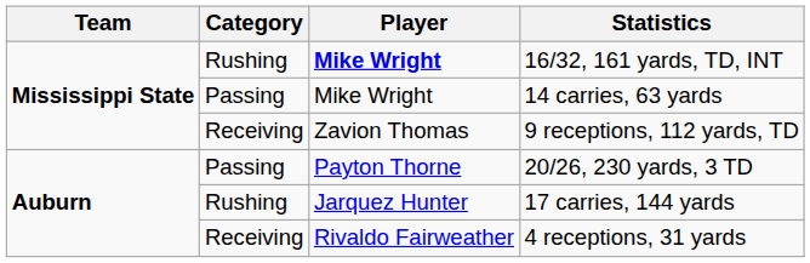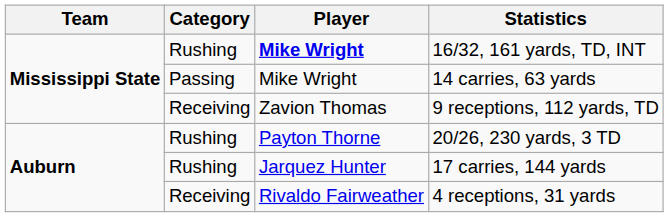20/26, 230 yards, 3 TD | Category: Passing -> Rushing
